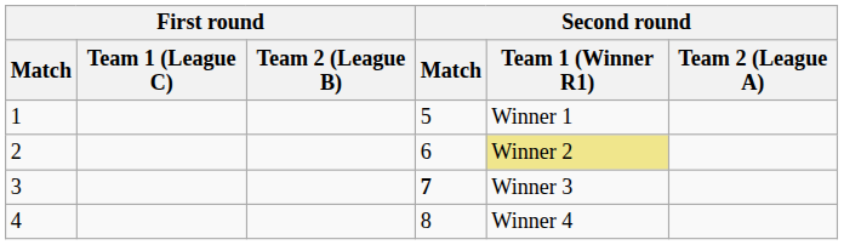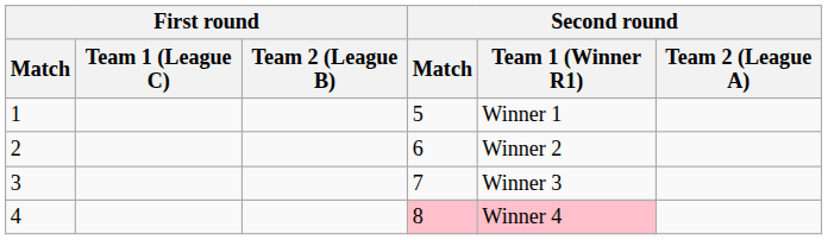2 | Second round / Team 1 (Winner R1): khaki background -> no background
3 | Second round / Match: bold -> normal
4 | Second round / Match: no background -> pink background
4 | Second round / Team 1 (Winner R1): no background -> pink background
